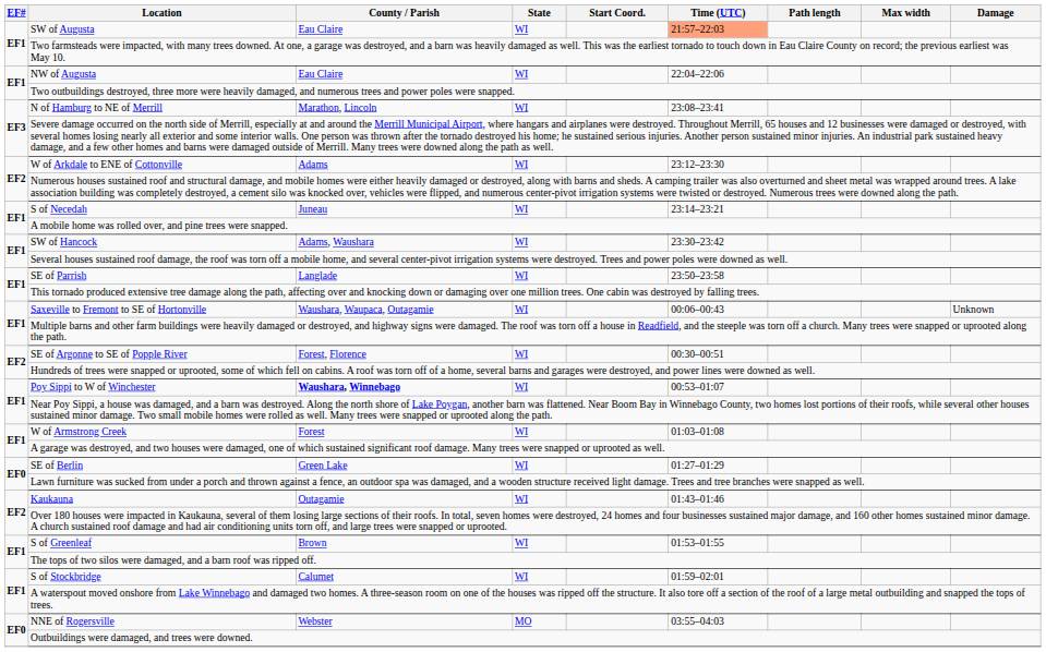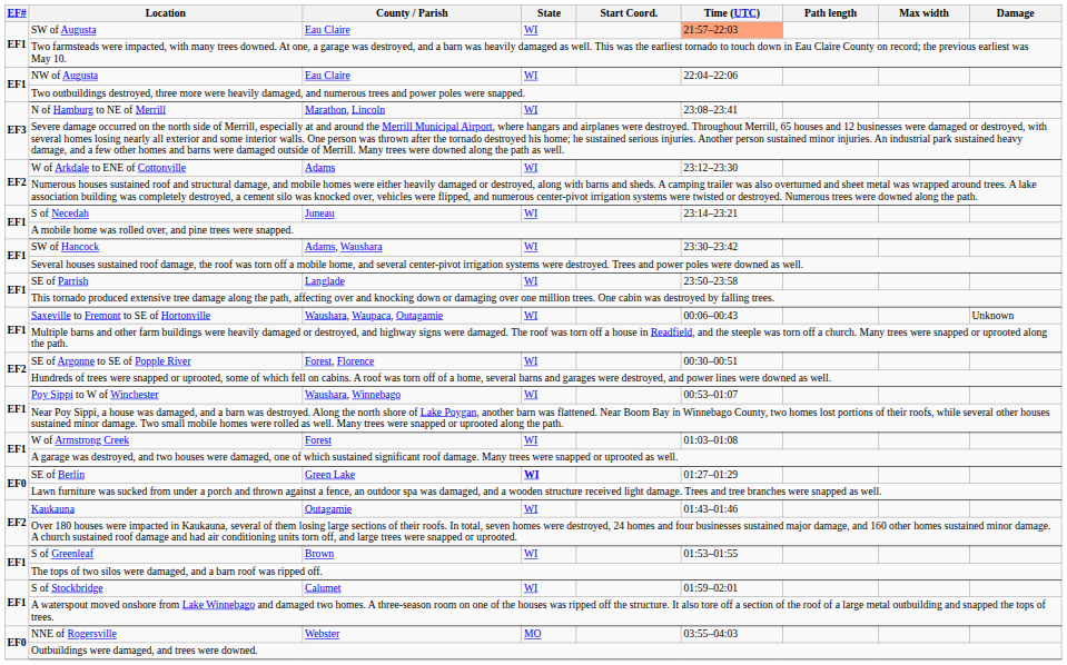Poy Sippi to W of Winchester | County / Parish: bold -> normal
SE of Berlin | State: normal -> bold
